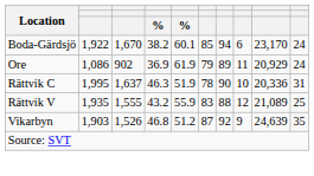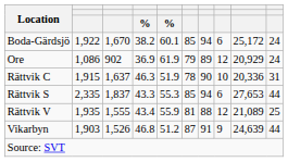Boda-Gärdsjö | column 9: 23,170 -> 25,172
Ore | column 8: 11 -> 12
Rättvik C | column 2: 1,995 -> 1,915
+ row: Rättvik S | 2,335 | 1,837 | 43.3 | 55.3 | 85 | 94 | 6 | 27,653 | 44
Rättvik V | column 4: 43.2 -> 43.4
Rättvik V | column 6: 83 -> 81
Vikarbyn | column 7: 92 -> 91
Vikarbyn | column 10: 35 -> 44
